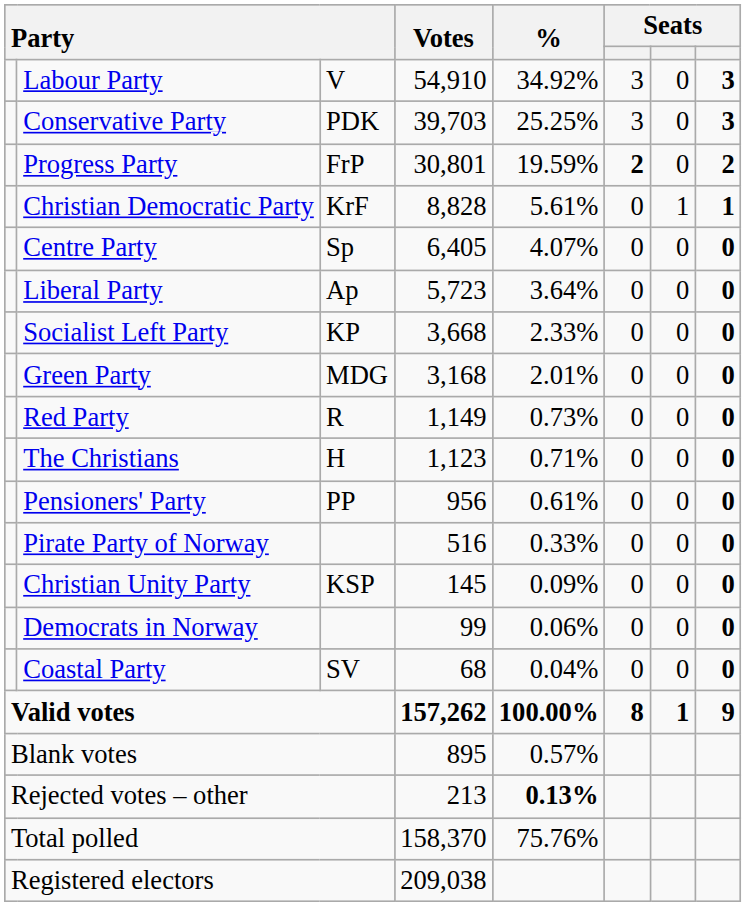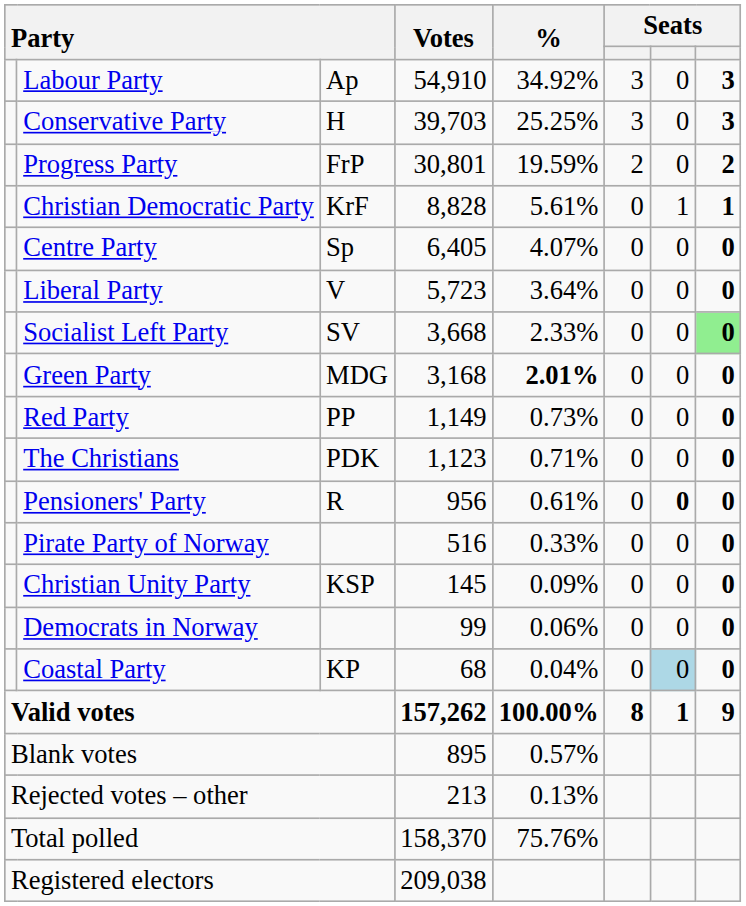Labour Party | column 3: V -> Ap
Conservative Party | column 3: PDK -> H
Progress Party | column 6: bold -> normal
Liberal Party | column 3: Ap -> V
Socialist Left Party | column 3: KP -> SV
Socialist Left Party | column 8: no background -> lightgreen background
Green Party | %: normal -> bold
Red Party | column 3: R -> PP
The Christians | column 3: H -> PDK
Pensioners' Party | column 3: PP -> R
Pensioners' Party | column 7: normal -> bold
Coastal Party | column 3: SV -> KP
Coastal Party | column 7: no background -> lightblue background
Rejected votes – other | %: bold -> normal
